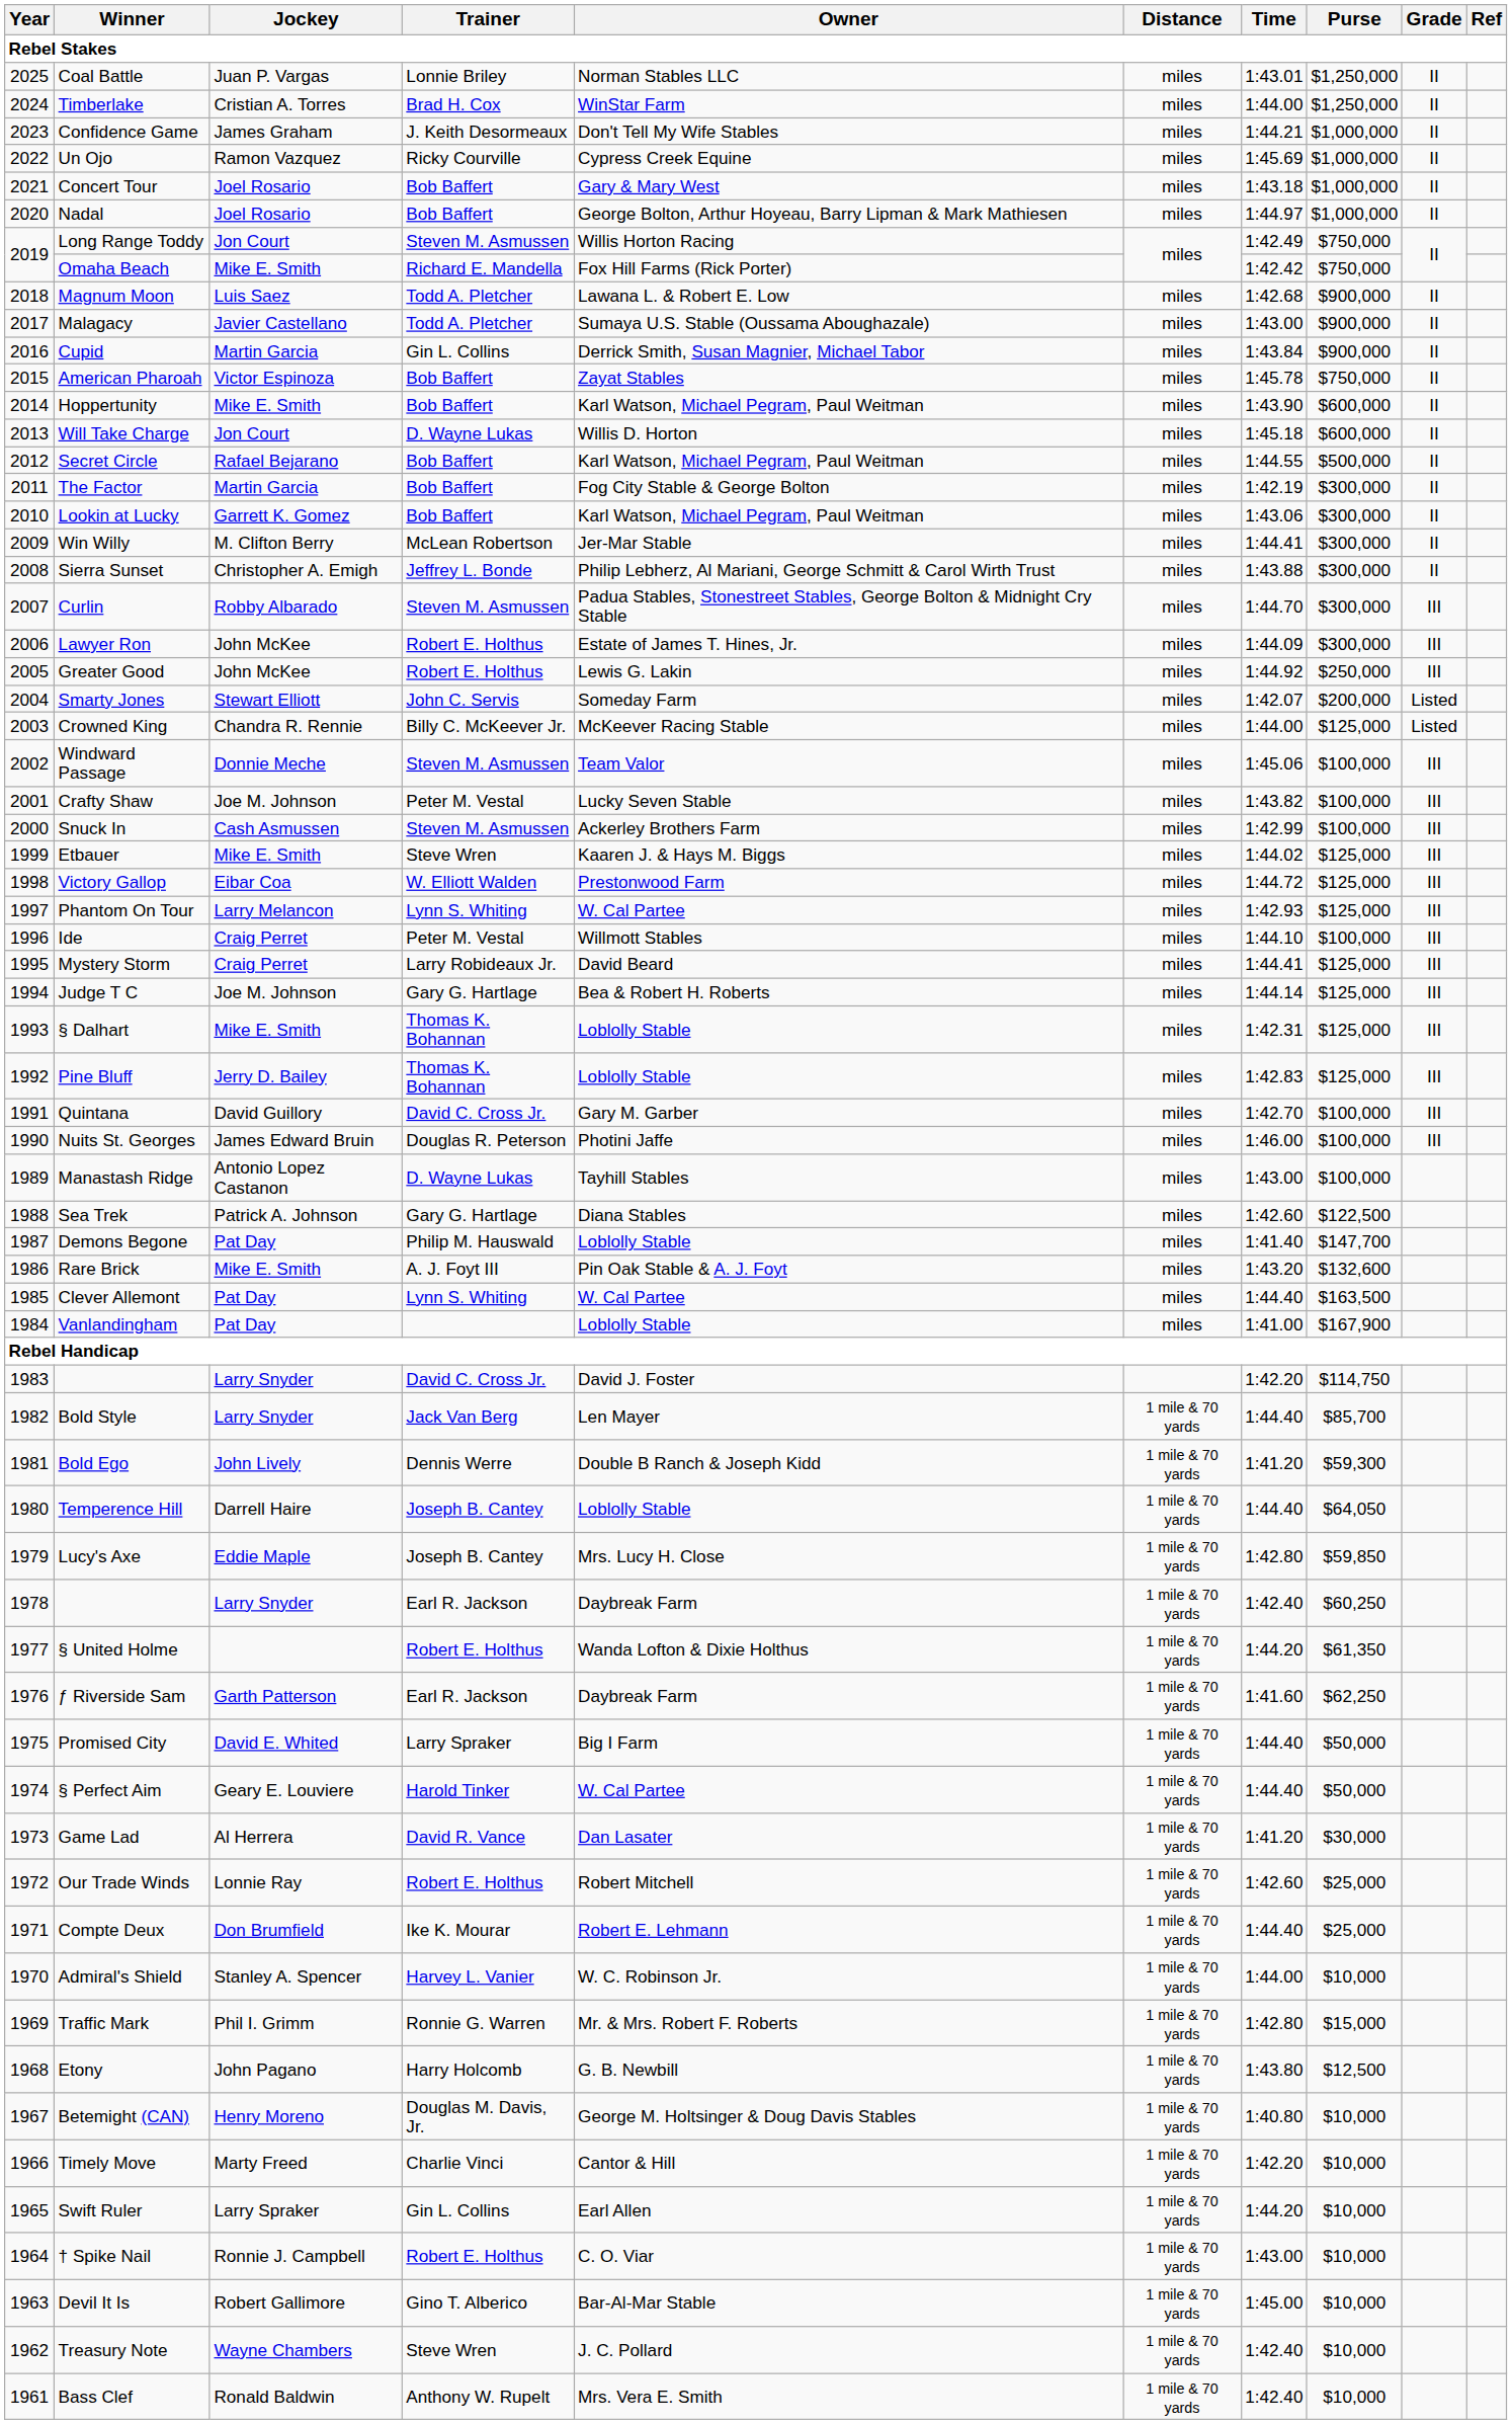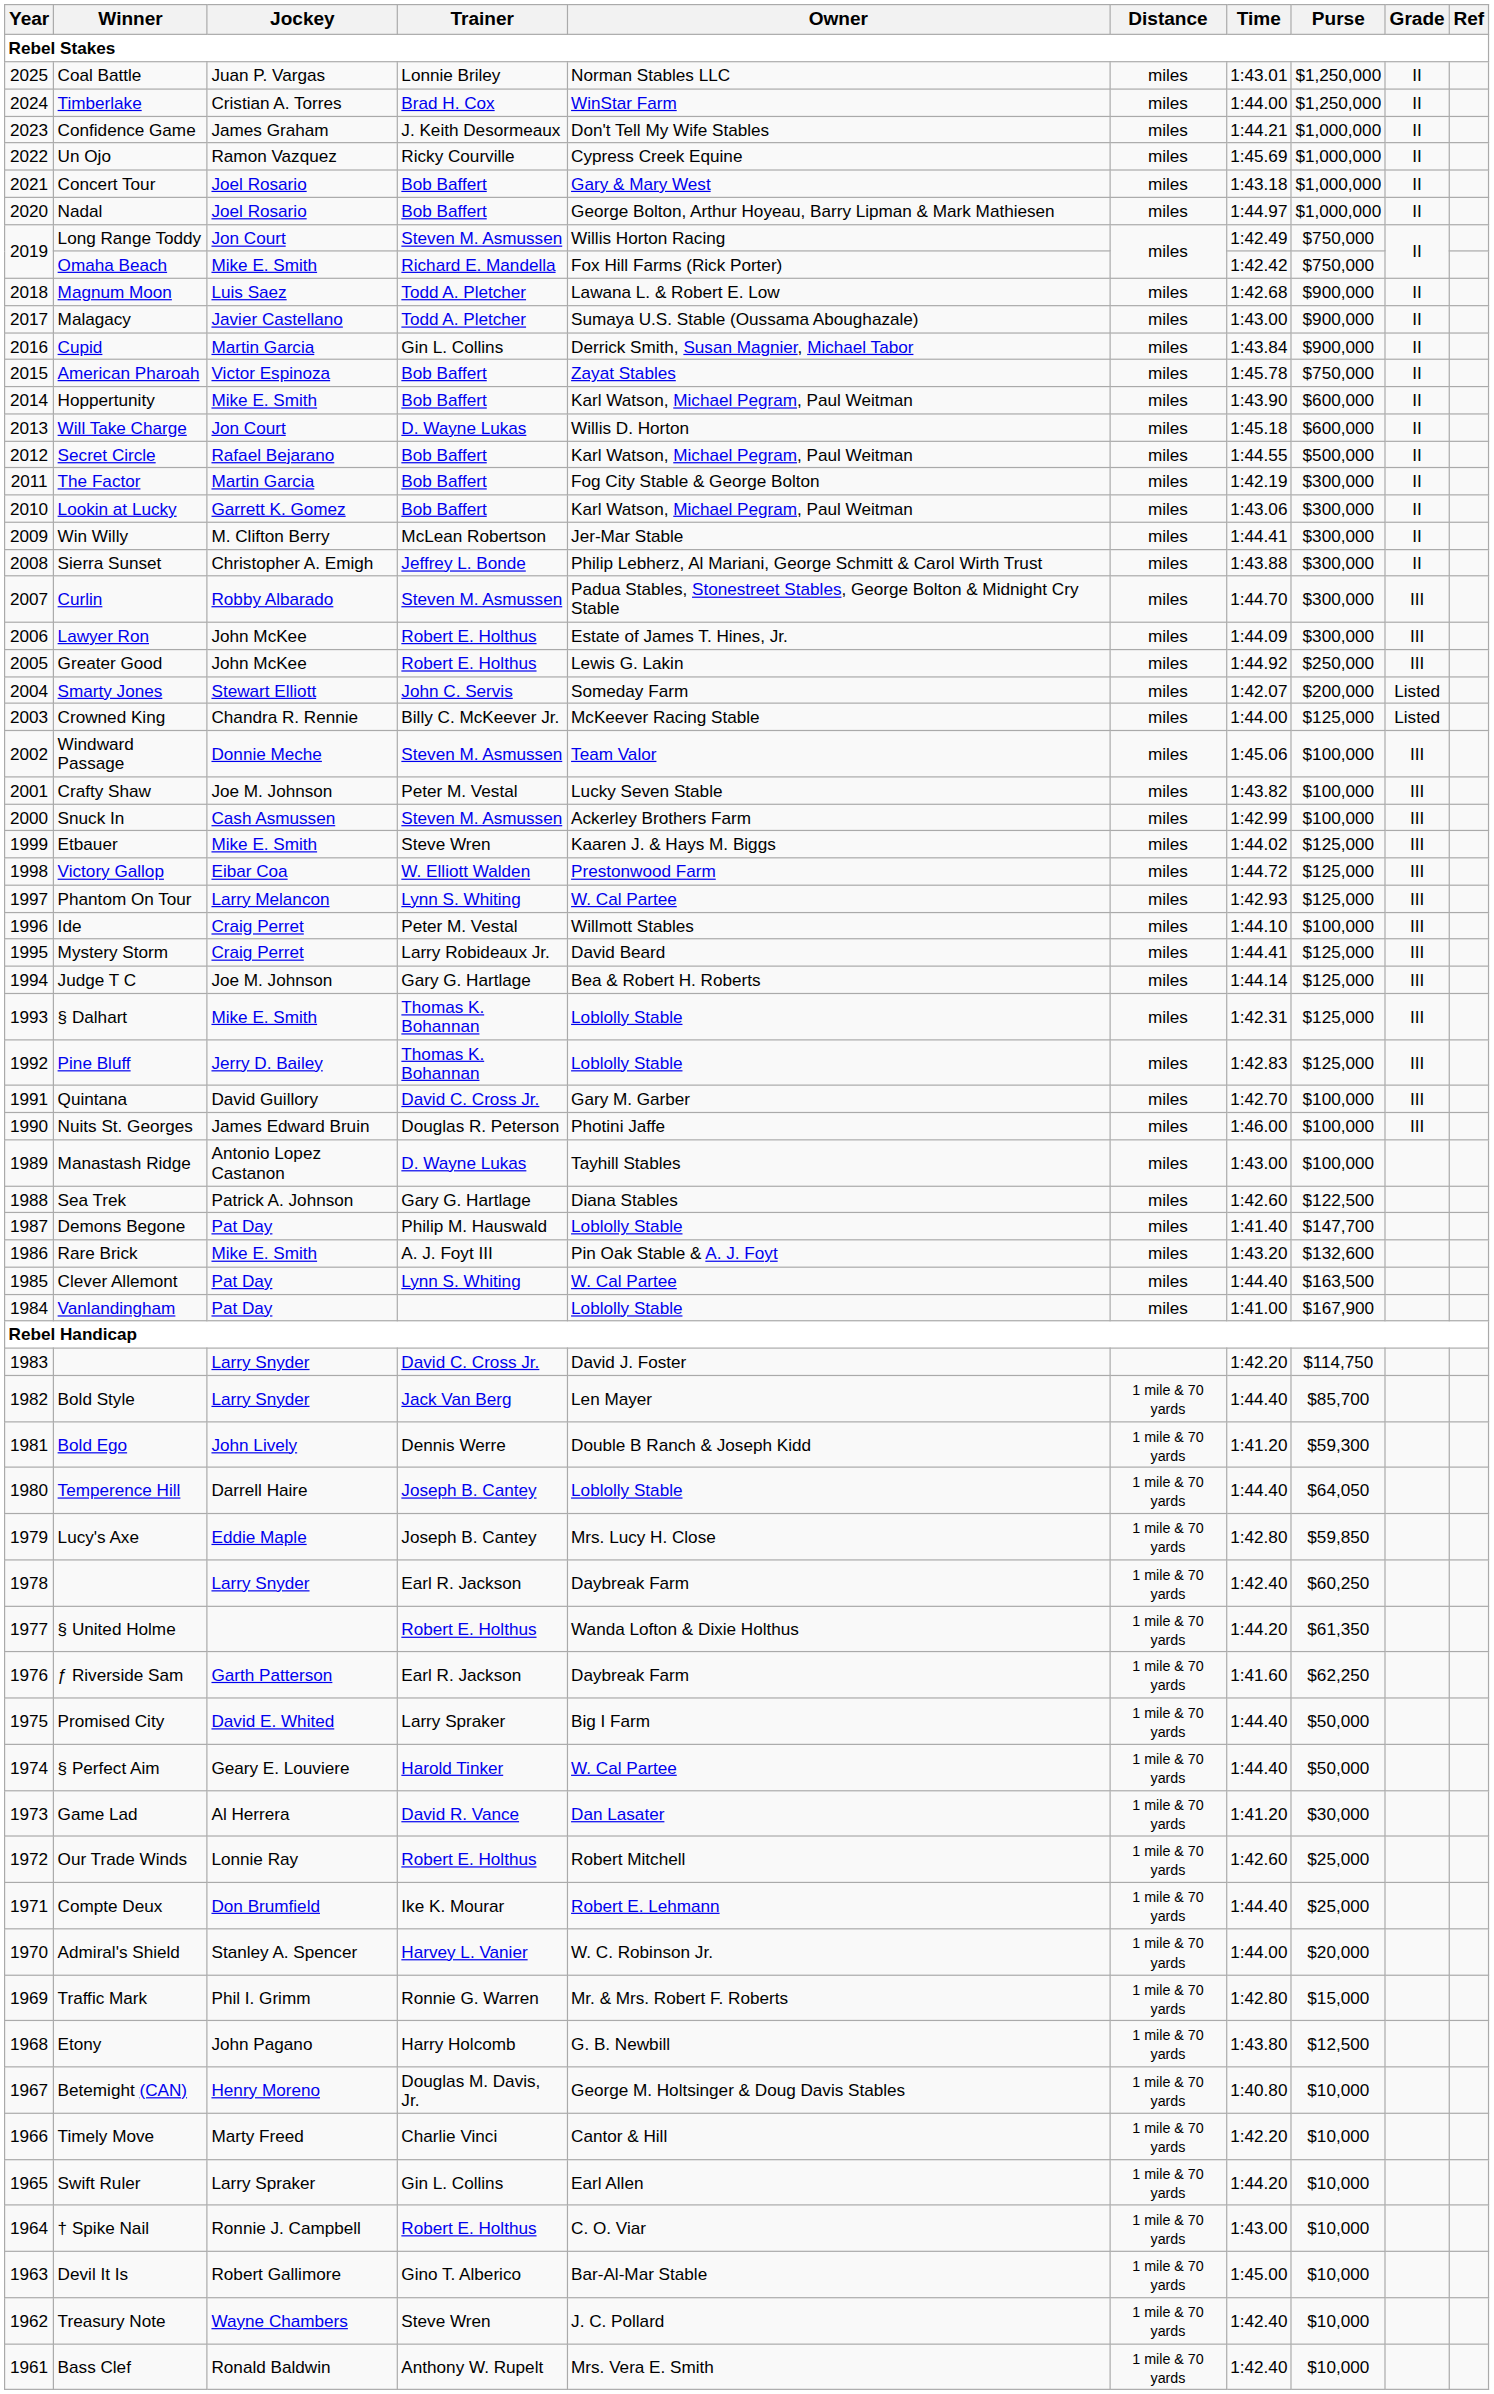Admiral's Shield | Purse: $10,000 -> $20,000
